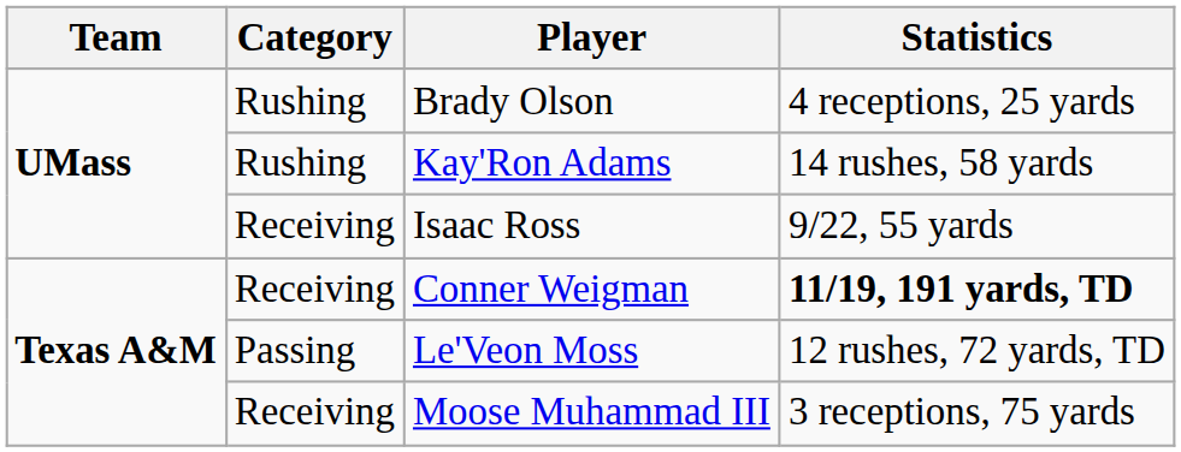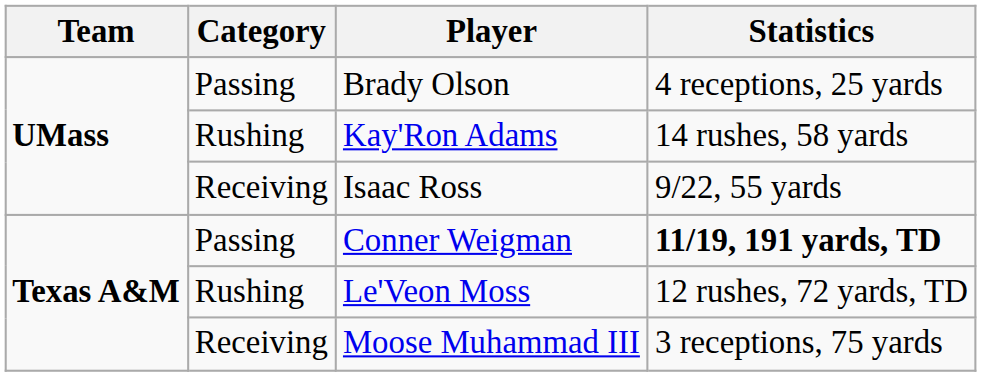Brady Olson | Category: Rushing -> Passing
Conner Weigman | Category: Receiving -> Passing
Le'Veon Moss | Category: Passing -> Rushing
